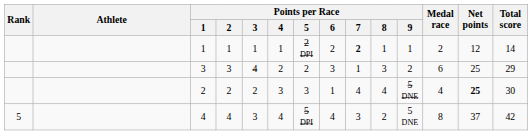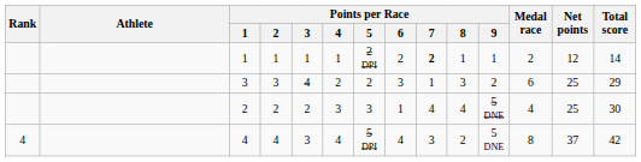row 5 | Net points: bold -> normal
row 6 | Rank: 5 -> 4
